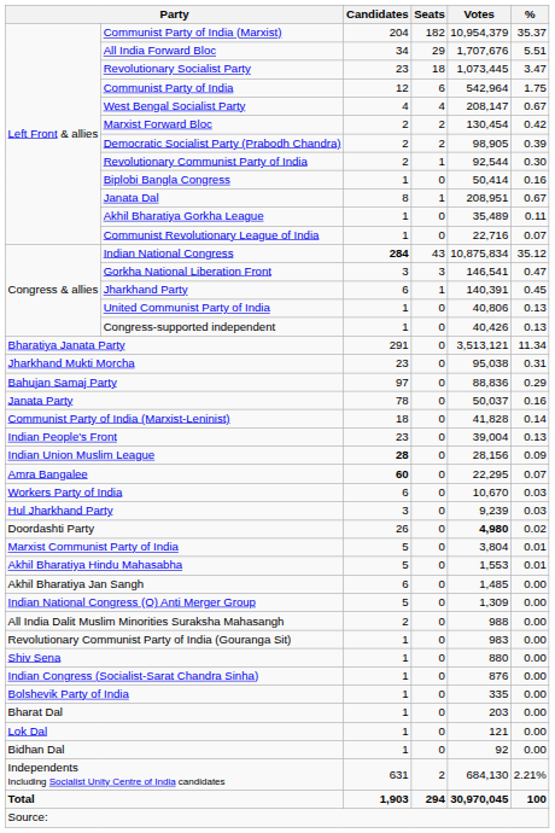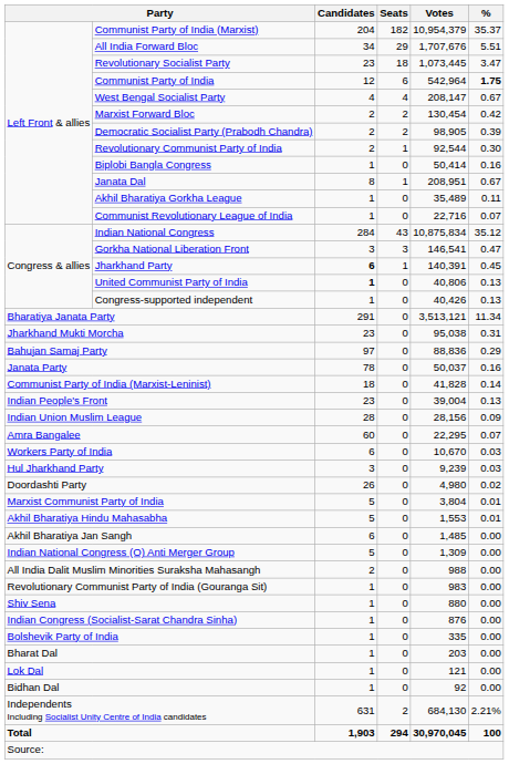Communist Party of India | %: normal -> bold
Indian National Congress | Candidates: bold -> normal
Jharkhand Party | Candidates: normal -> bold
United Communist Party of India | Candidates: normal -> bold
Indian Union Muslim League | Candidates: bold -> normal
Amra Bangalee | Candidates: bold -> normal
Doordashti Party | Votes: bold -> normal
